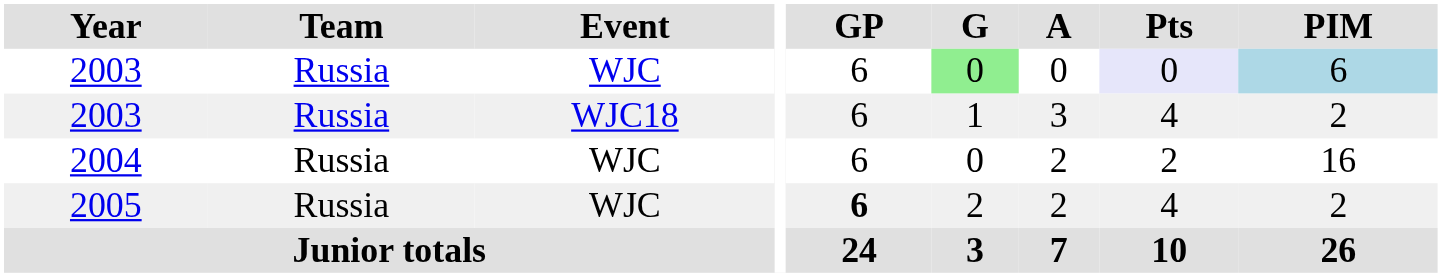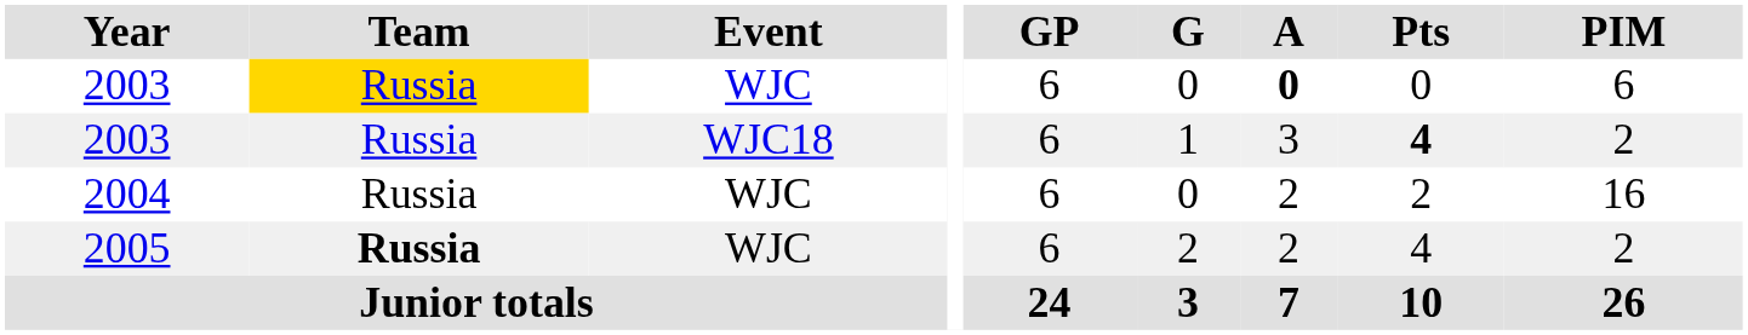2003 / WJC | Team: no background -> gold background
2003 / WJC | G: lightgreen background -> no background
2003 / WJC | A: normal -> bold
2003 / WJC | Pts: lavender background -> no background
2003 / WJC | PIM: lightblue background -> no background
2003 / WJC18 | Pts: normal -> bold
2005 | Team: normal -> bold
2005 | GP: bold -> normal
